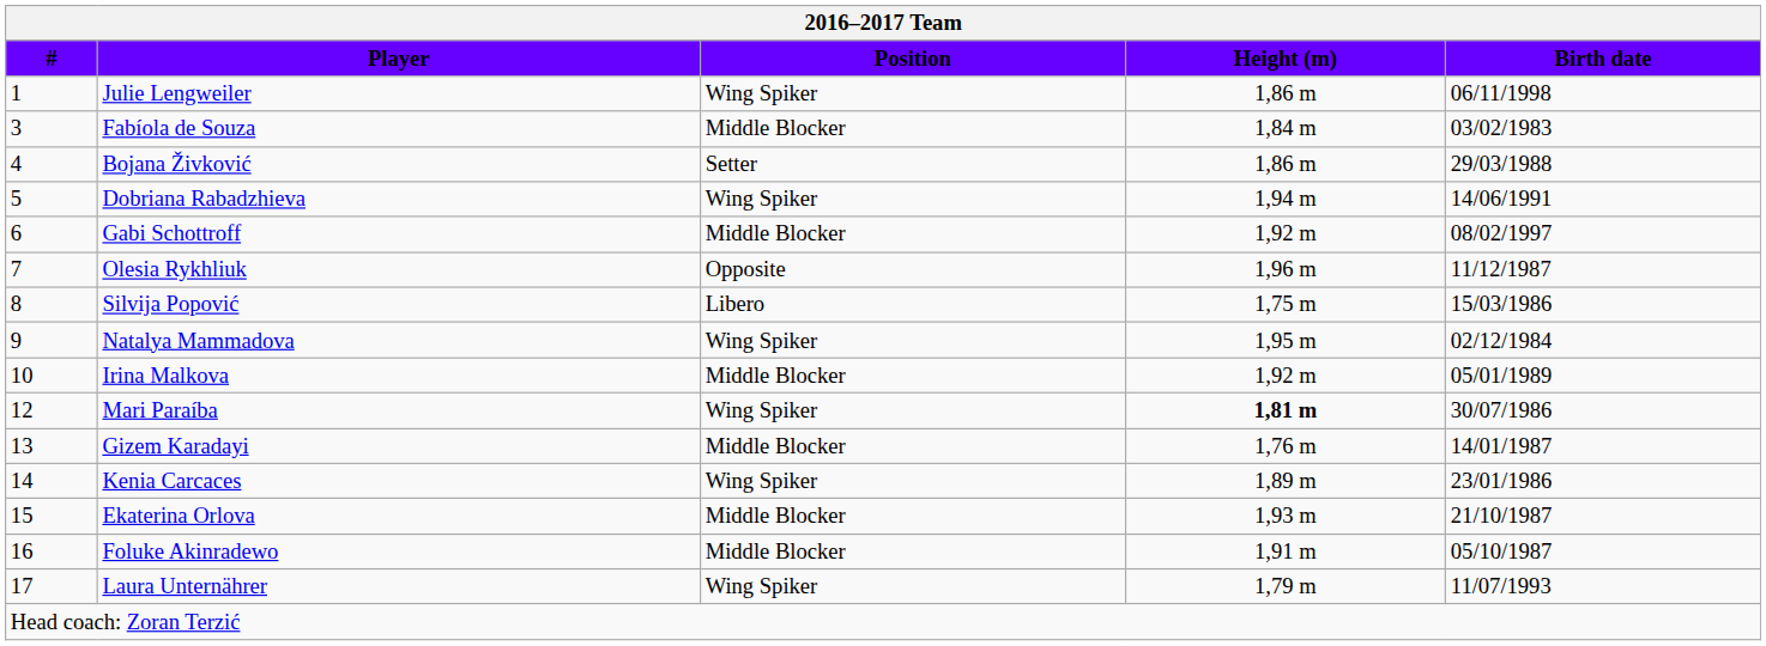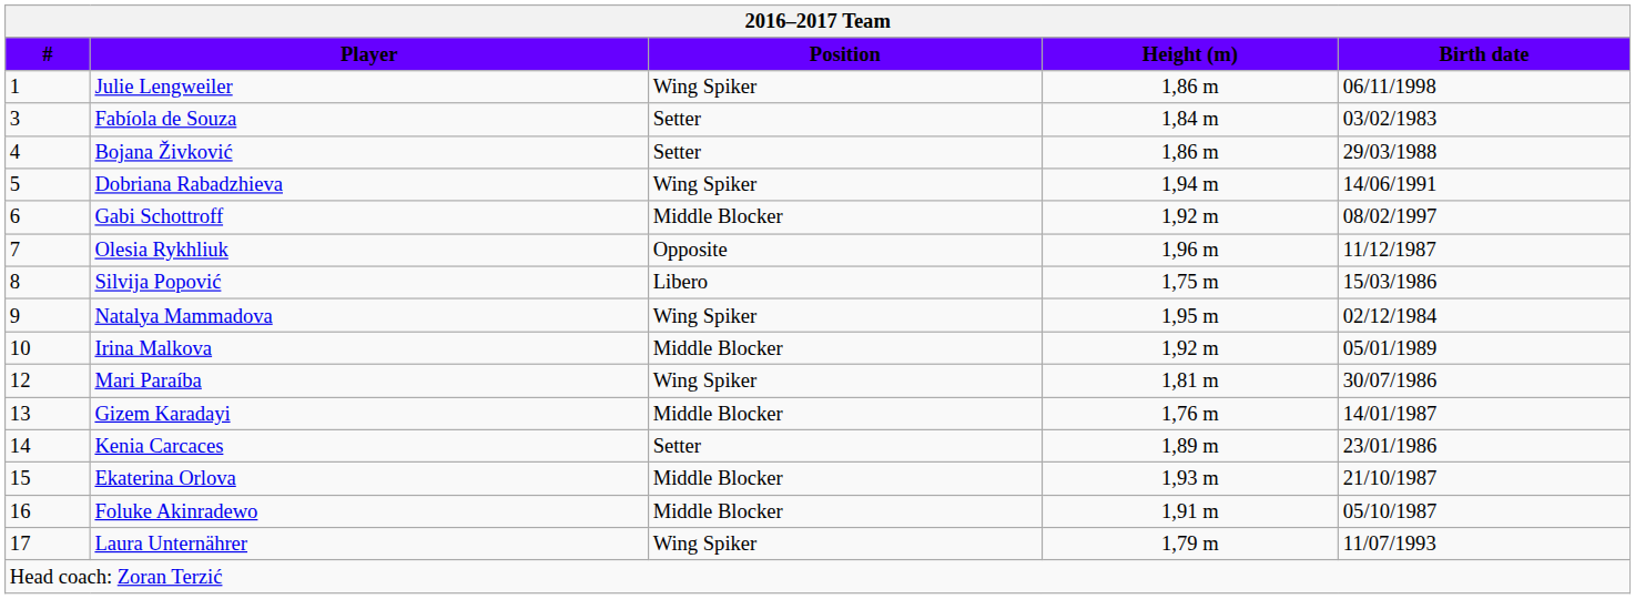Fabíola de Souza | Position: Middle Blocker -> Setter
Mari Paraíba | Height (m): bold -> normal
Kenia Carcaces | Position: Wing Spiker -> Setter
